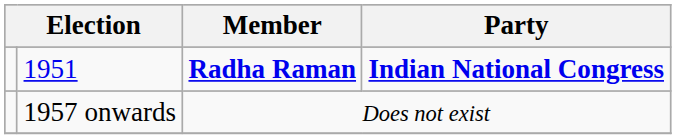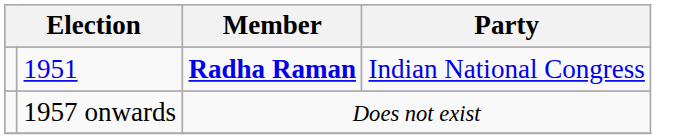1951 | Party: bold -> normal
